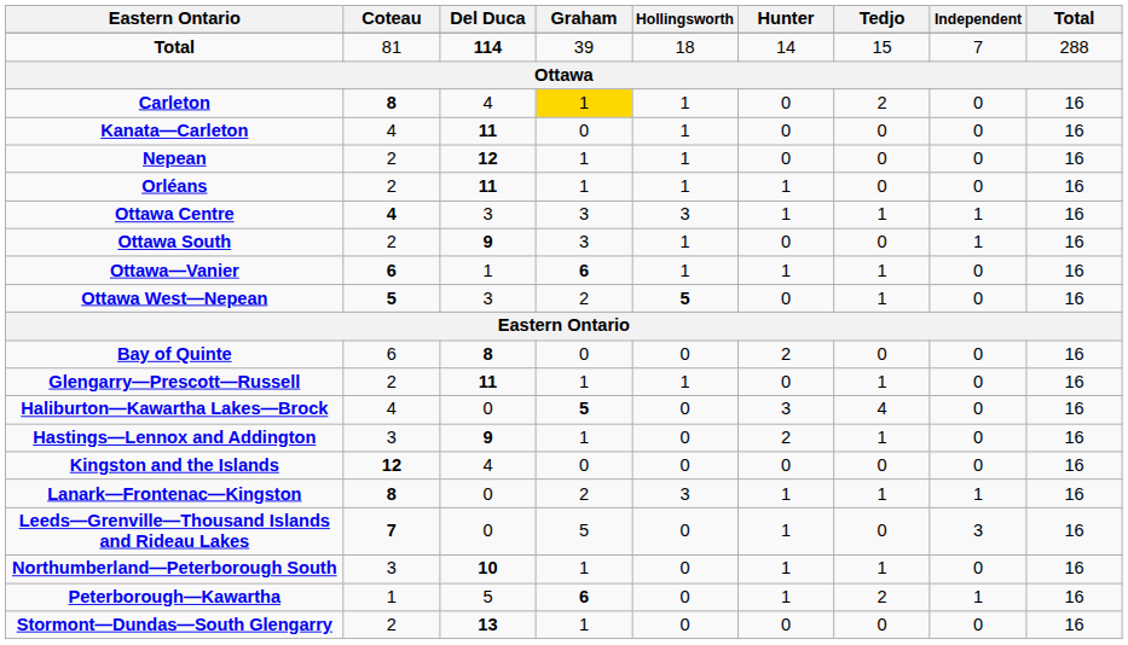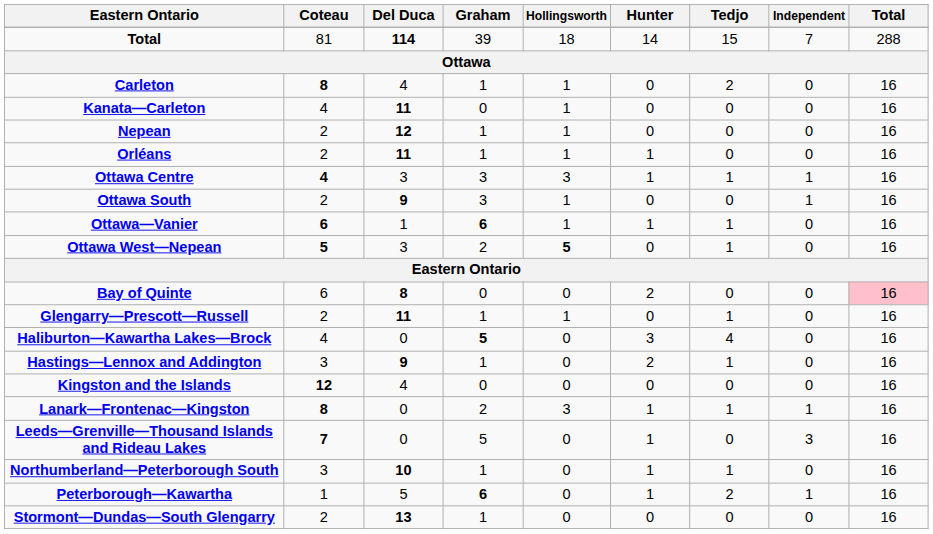Carleton | Graham: gold background -> no background
Bay of Quinte | Total: no background -> pink background
